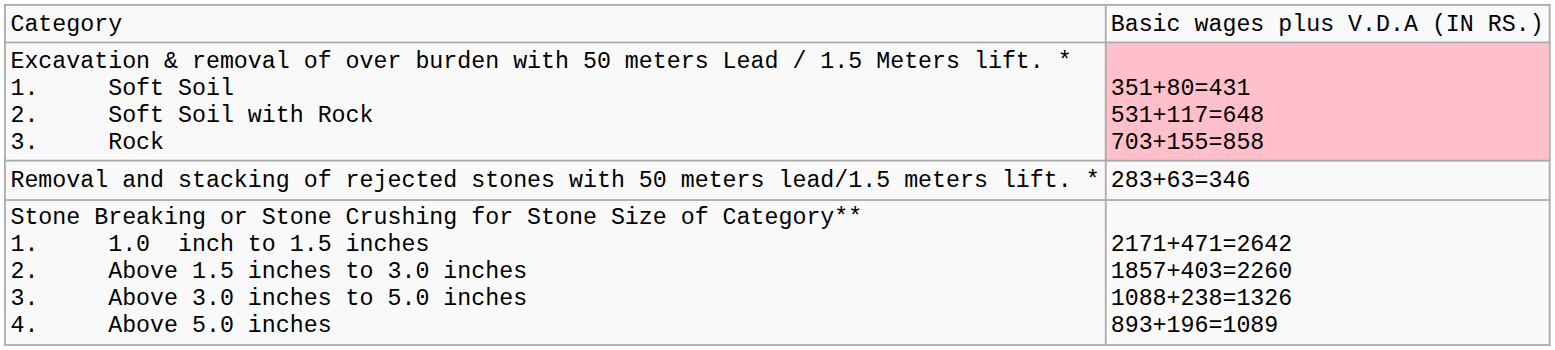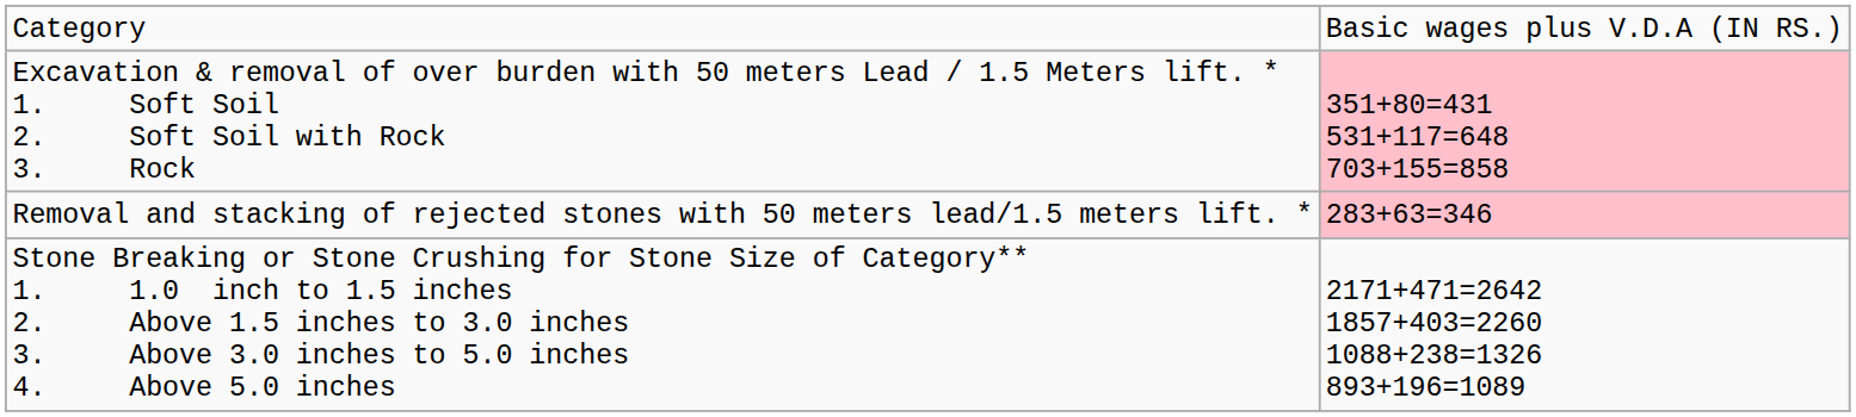row 3 | column 2: no background -> pink background
